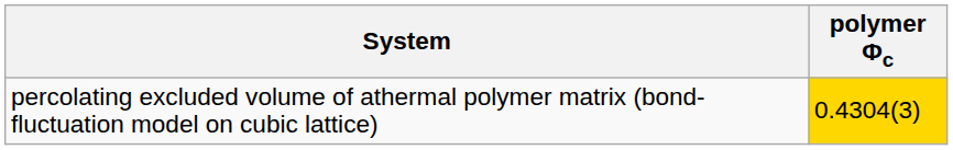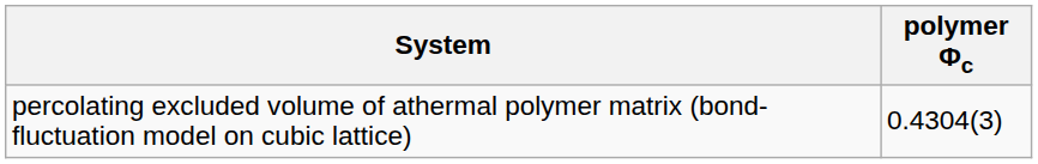row 2 | polymer Φc: gold background -> no background
